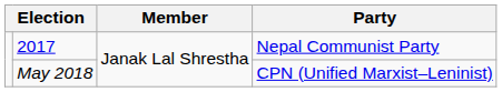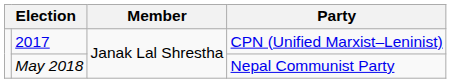2017 | Party: Nepal Communist Party -> CPN (Unified Marxist–Leninist)
May 2018 | Party: CPN (Unified Marxist–Leninist) -> Nepal Communist Party
